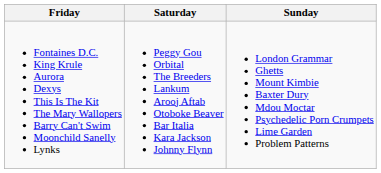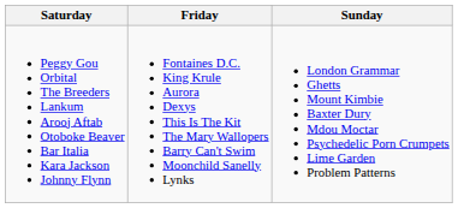columns swapped: Friday <-> Saturday
